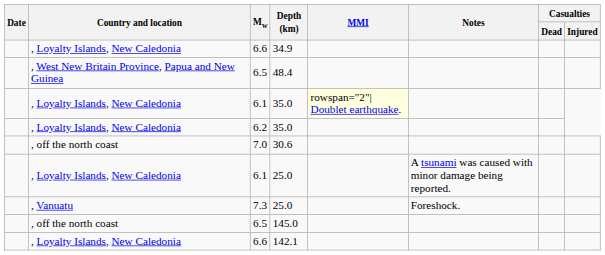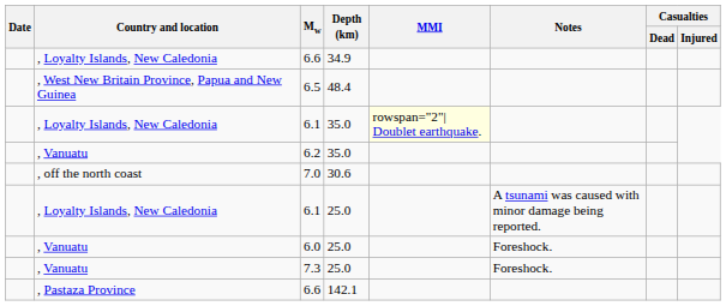6.2 | Country and location: , Loyalty Islands, New Caledonia -> , Vanuatu
+ row: , Vanuatu | 6.0 | 25.0 | Foreshock.
- row: , off the north coast | 6.5 | 145.0
6.6 / 142.1 | Country and location: , Loyalty Islands, New Caledonia -> , Pastaza Province
